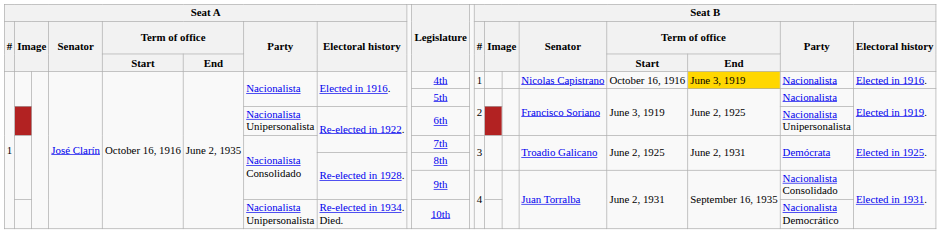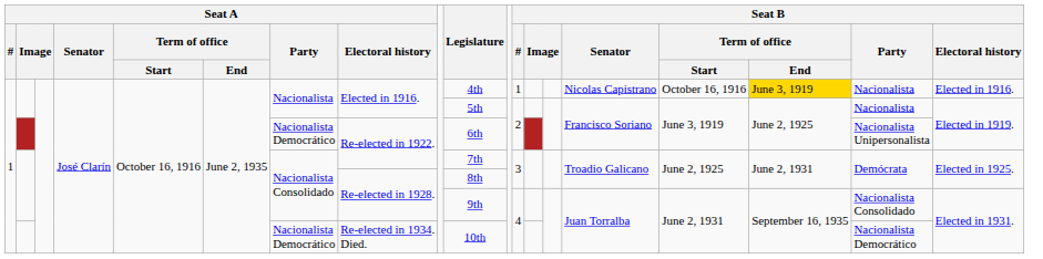row 6 | Seat A / Party: Nacionalista Unipersonalista -> Nacionalista Democrático
row 10 | Seat A / Party: Nacionalista Unipersonalista -> Nacionalista Democrático
